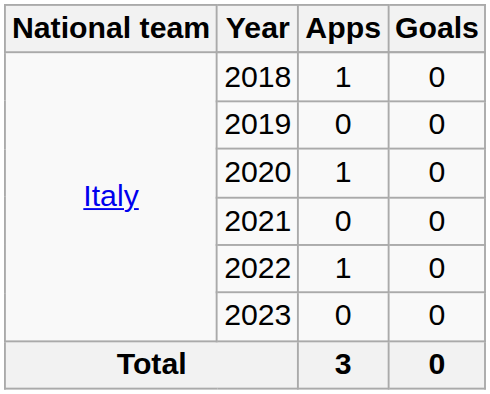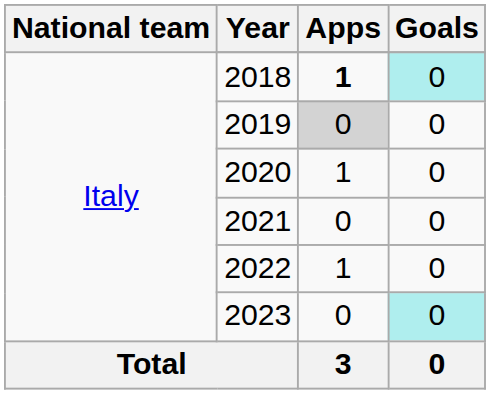2018 | Apps: normal -> bold
2018 | Goals: no background -> paleturquoise background
2019 | Apps: no background -> lightgrey background
2023 | Goals: no background -> paleturquoise background
